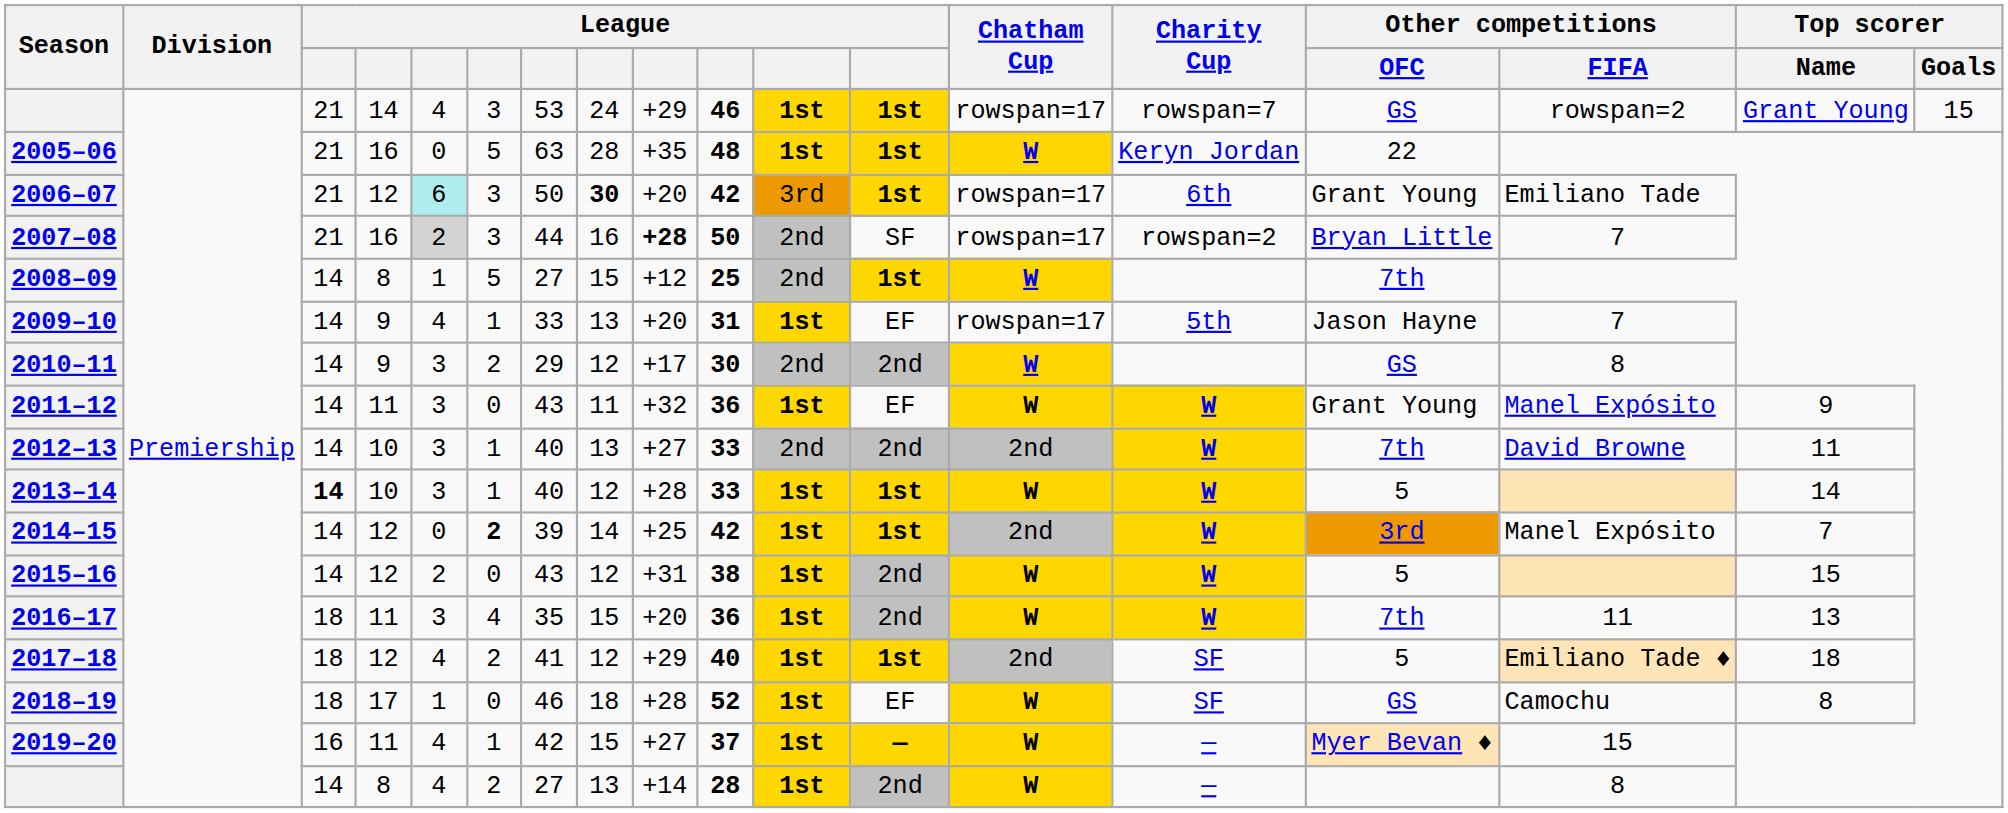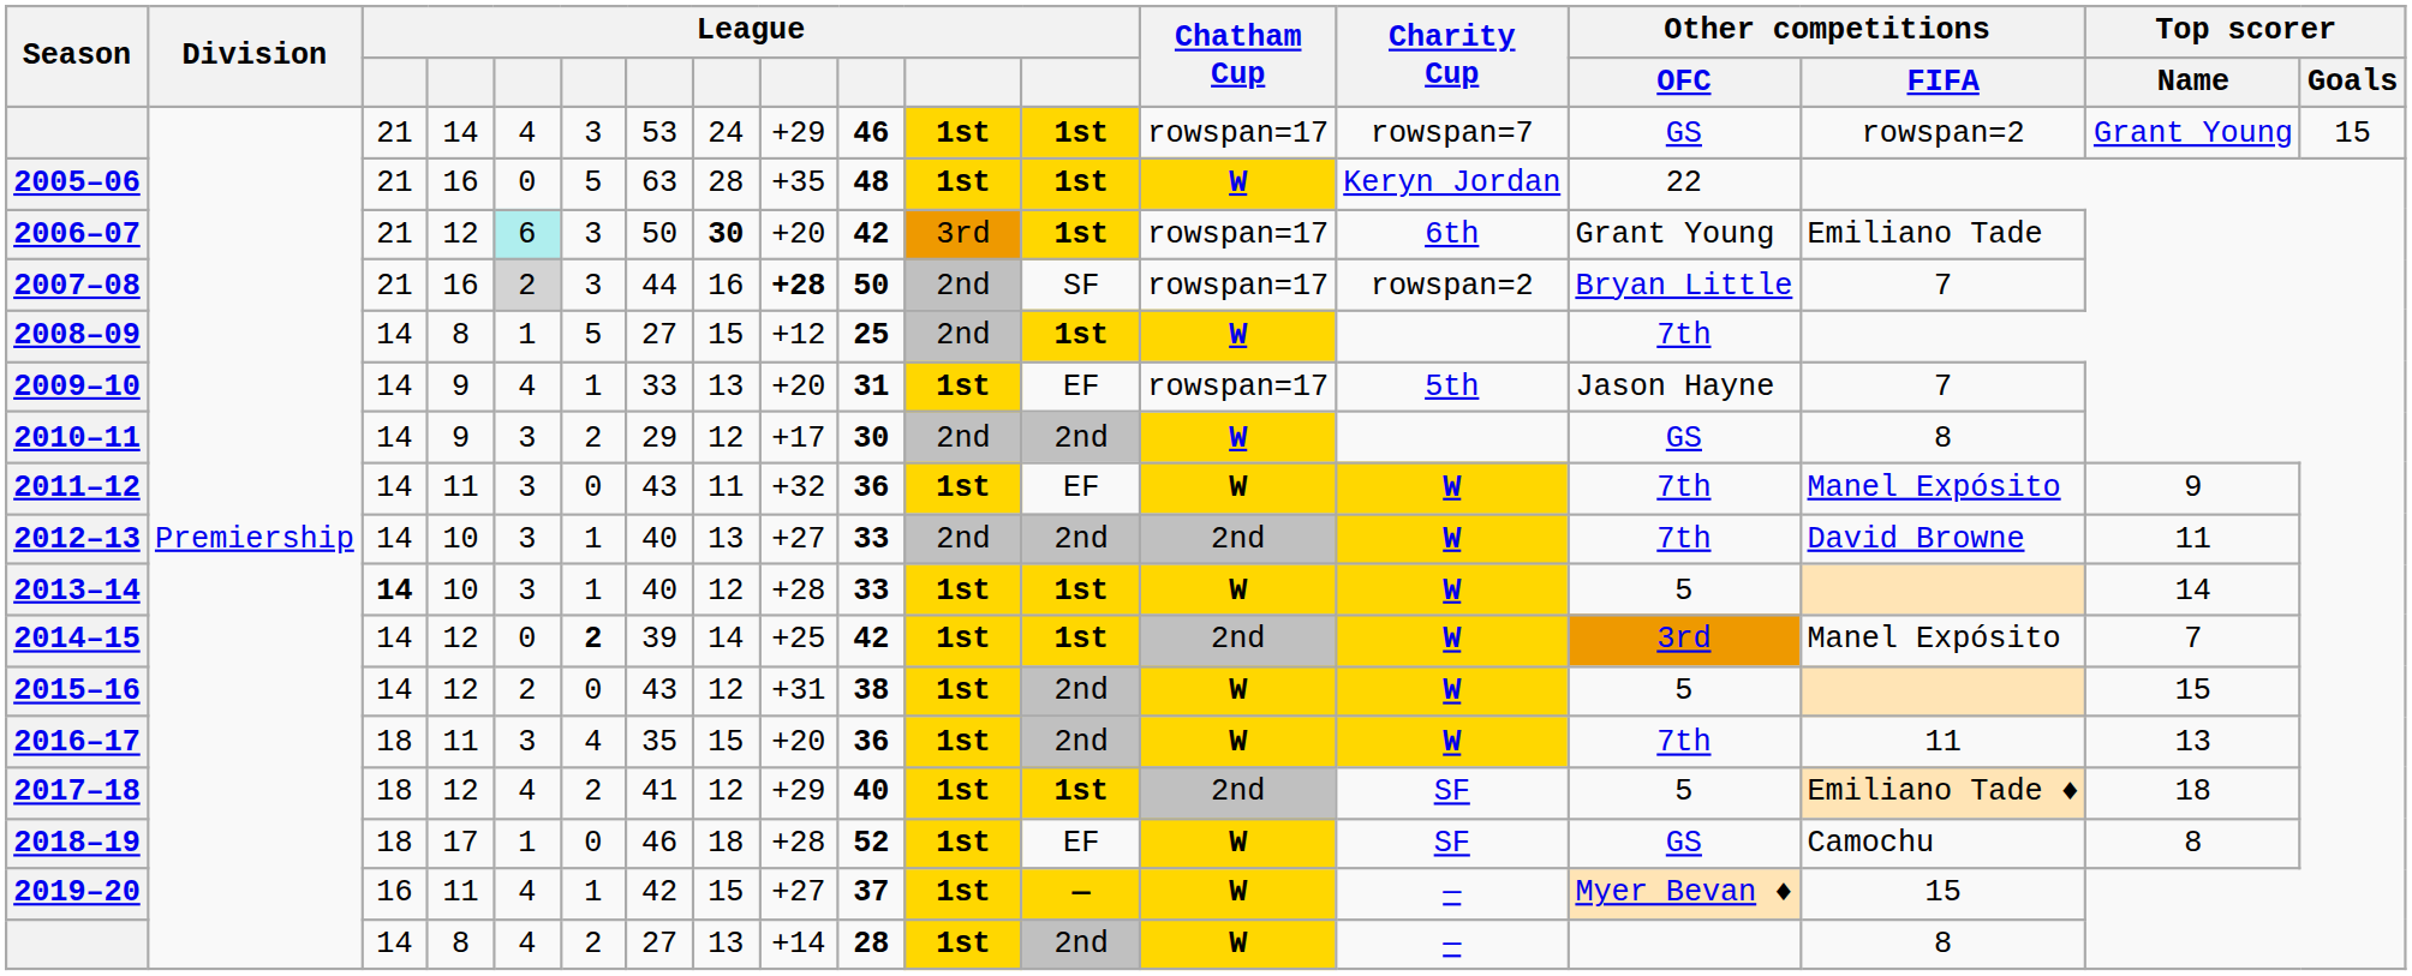2011–12 | Other competitions / OFC: Grant Young -> 7th
